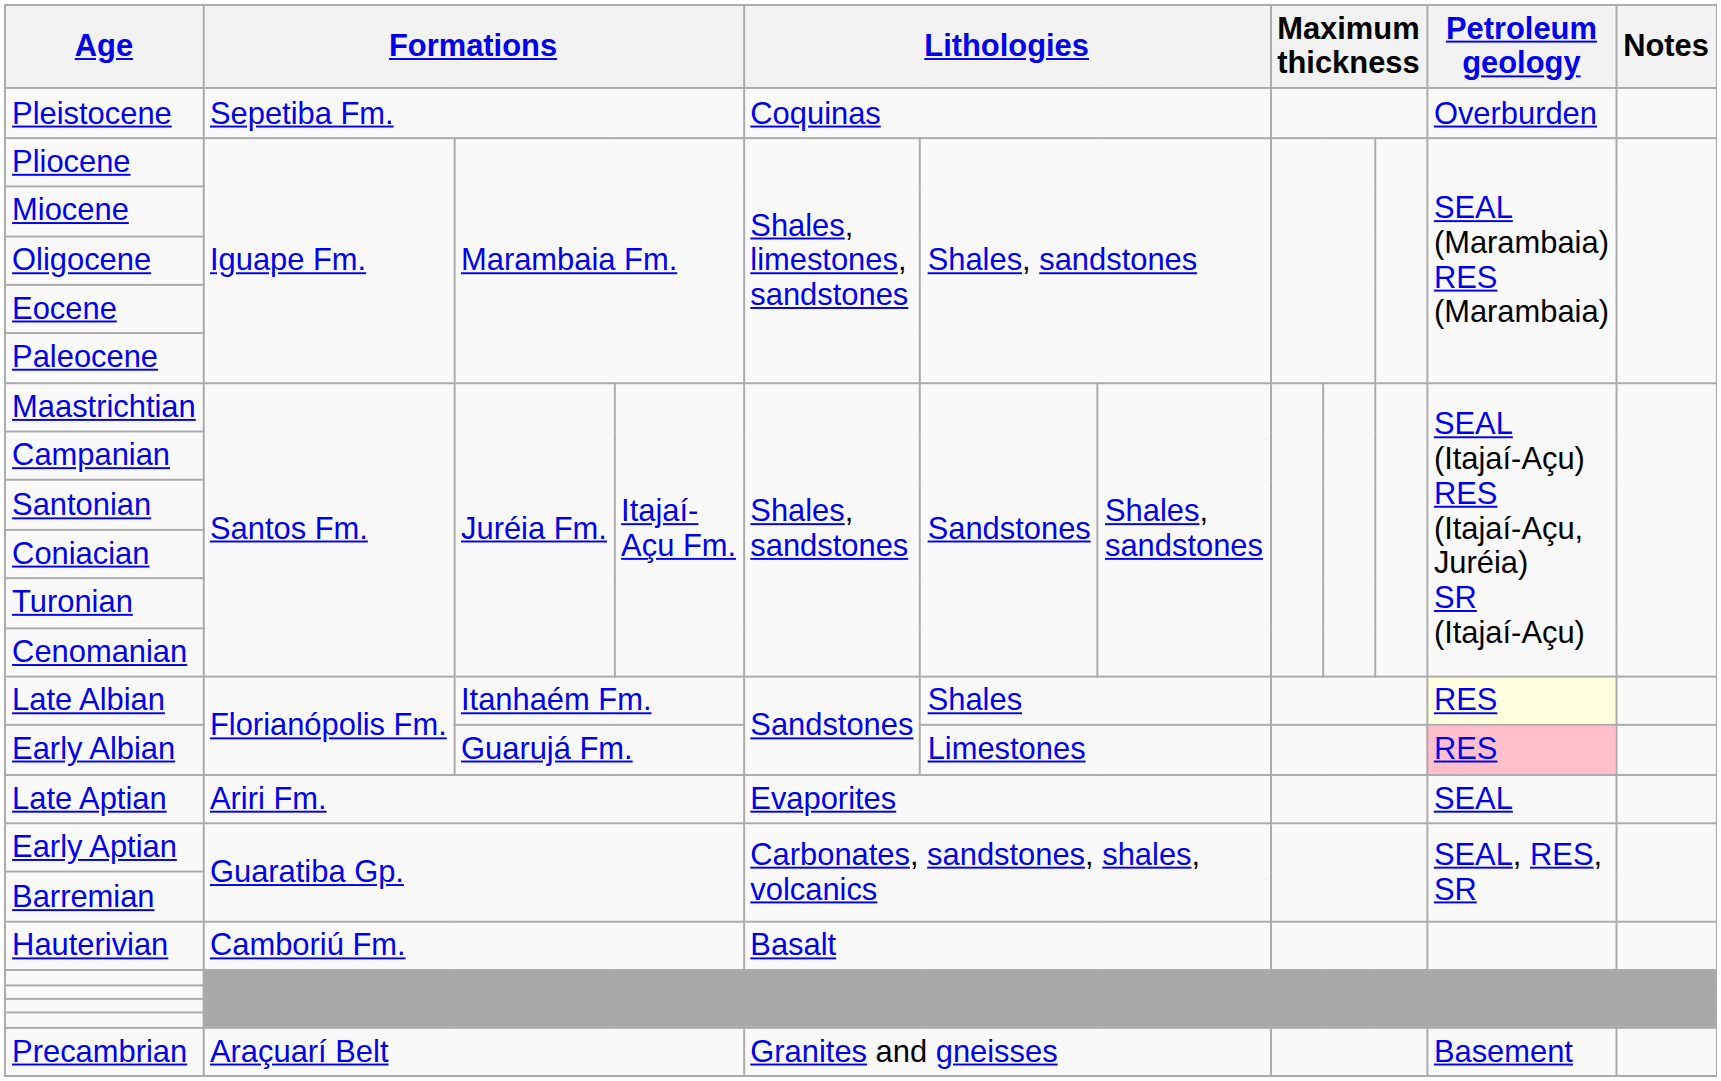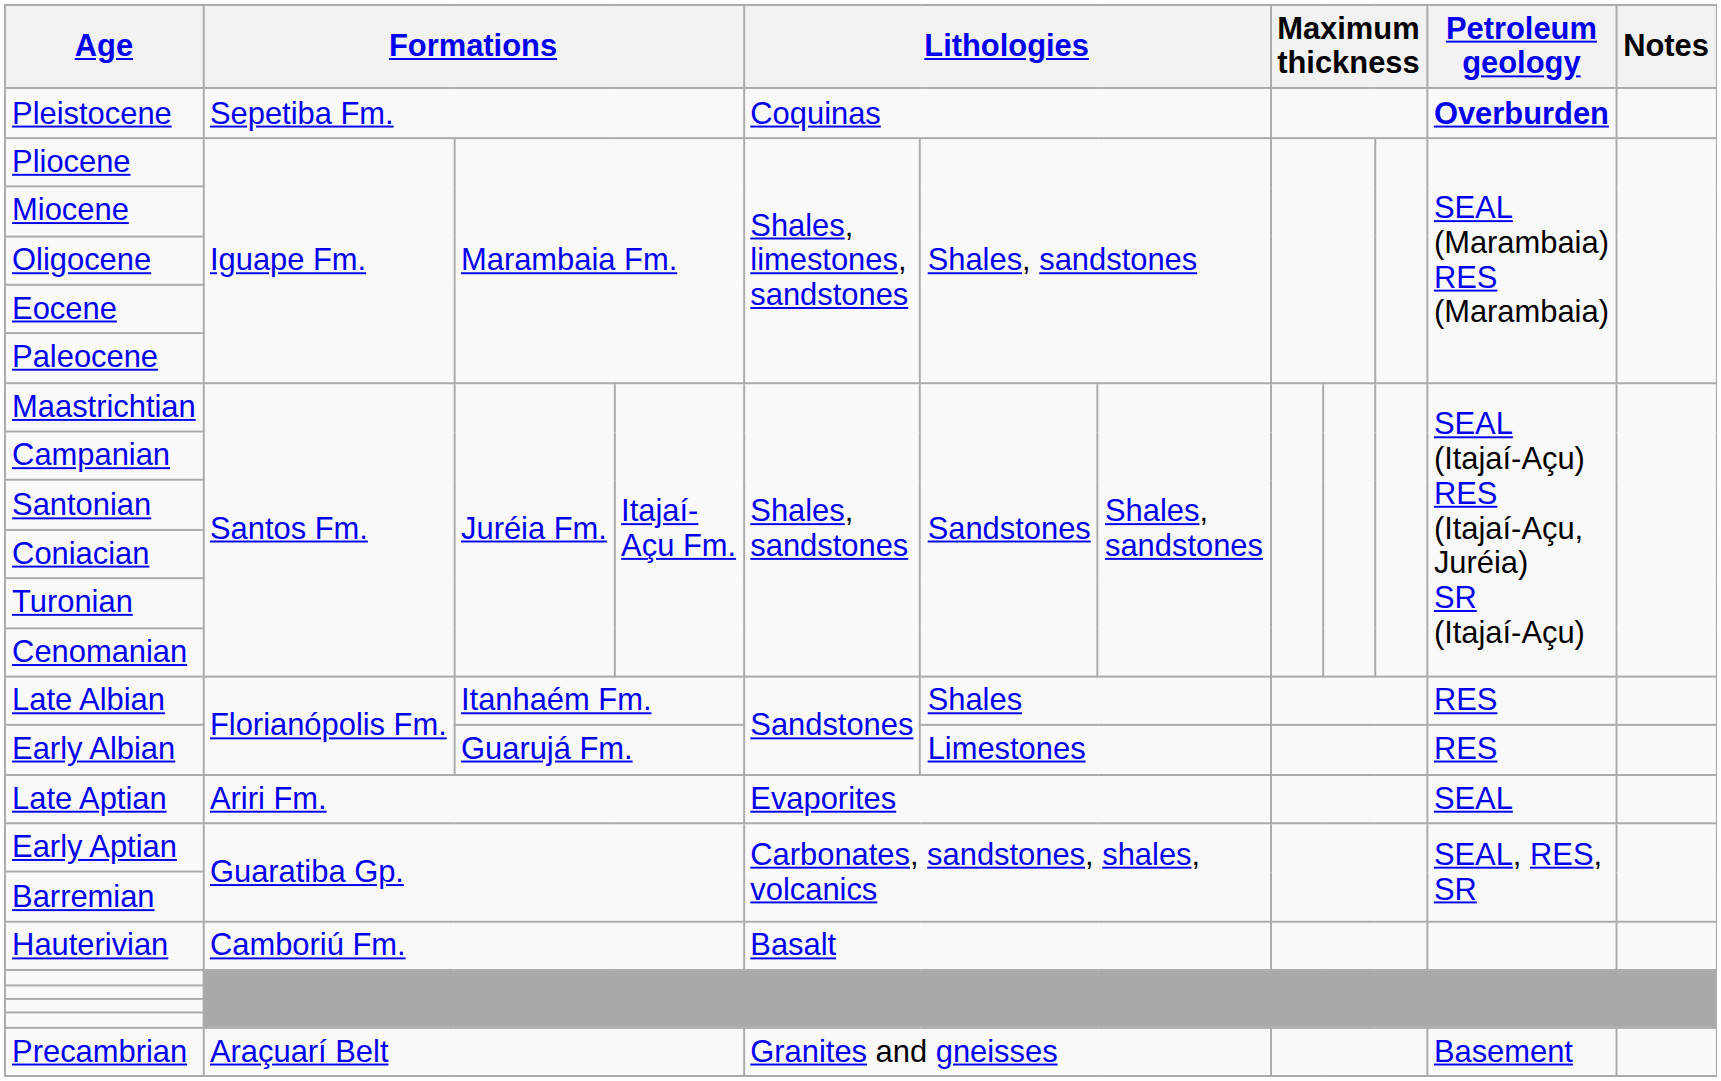Pleistocene | Petroleum geology: normal -> bold
Late Albian | Petroleum geology: lightyellow background -> no background
Early Albian / Guarujá Fm. | Petroleum geology: pink background -> no background
